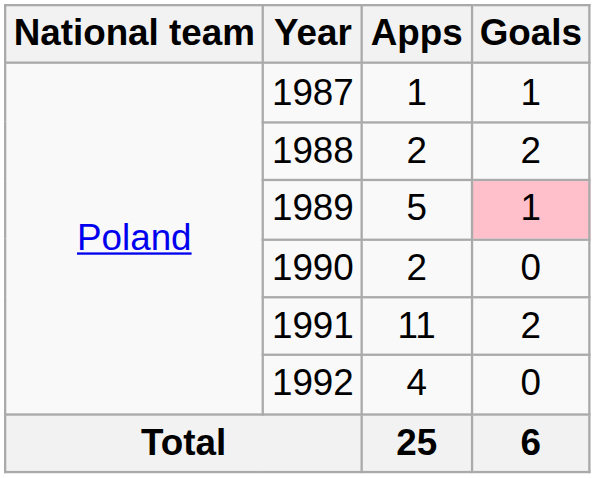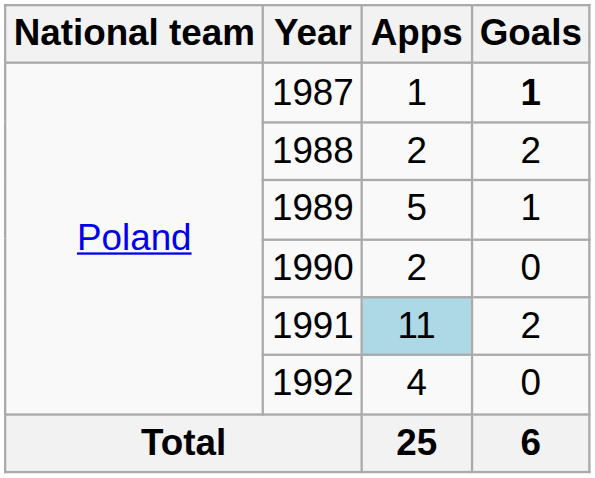1987 | Goals: normal -> bold
1989 | Goals: pink background -> no background
1991 | Apps: no background -> lightblue background
